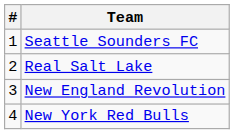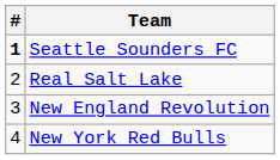Seattle Sounders FC | #: normal -> bold
